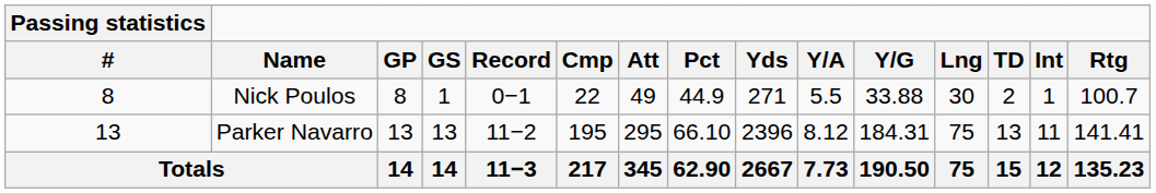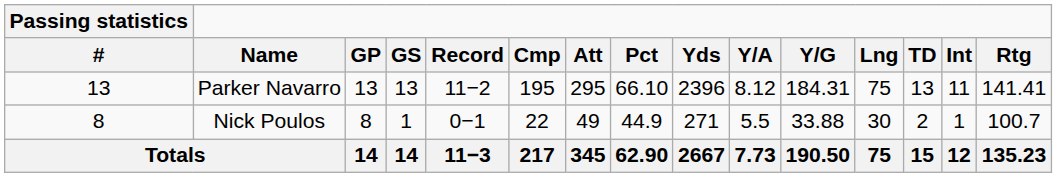rows swapped: Parker Navarro <-> Nick Poulos
